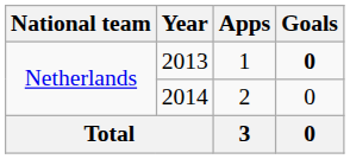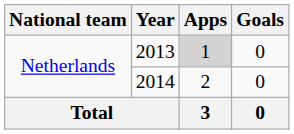2013 | Apps: no background -> lightgrey background
2013 | Goals: bold -> normal
